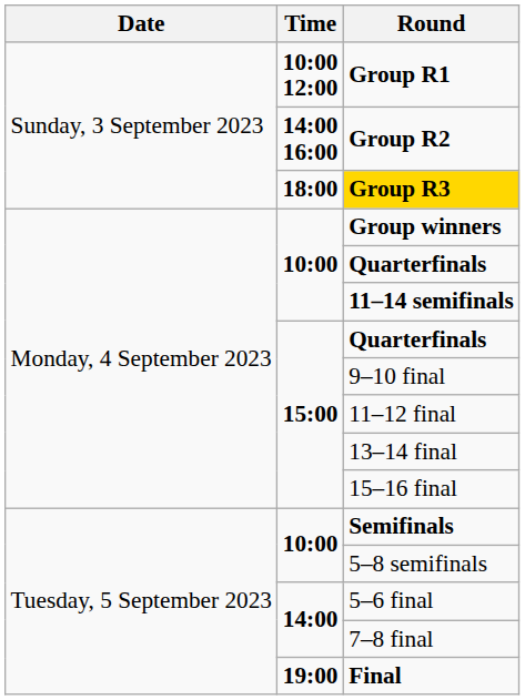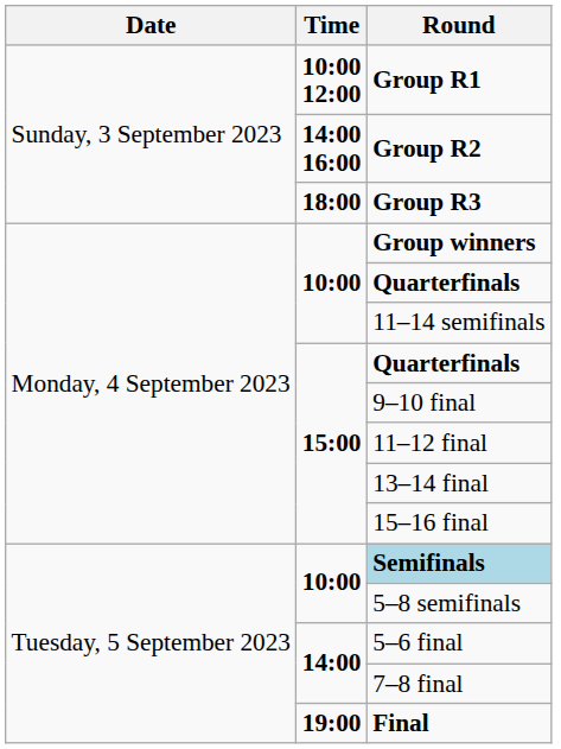Group R3 | Round: gold background -> no background
11–14 semifinals | Round: bold -> normal
Semifinals | Round: no background -> lightblue background
